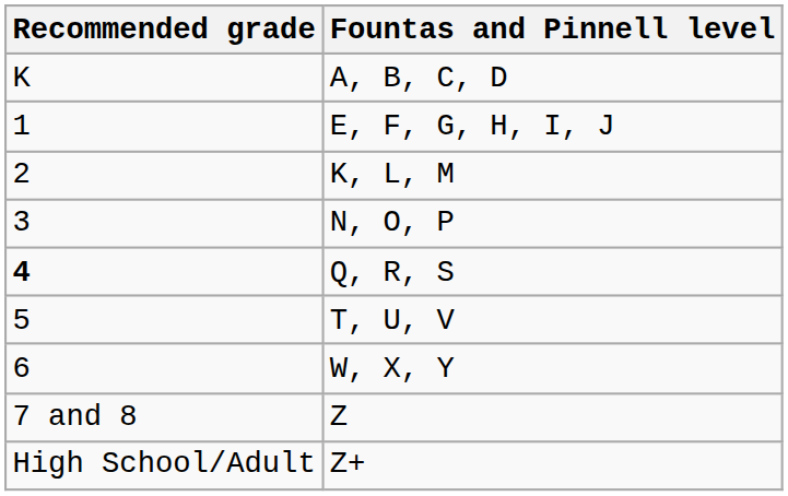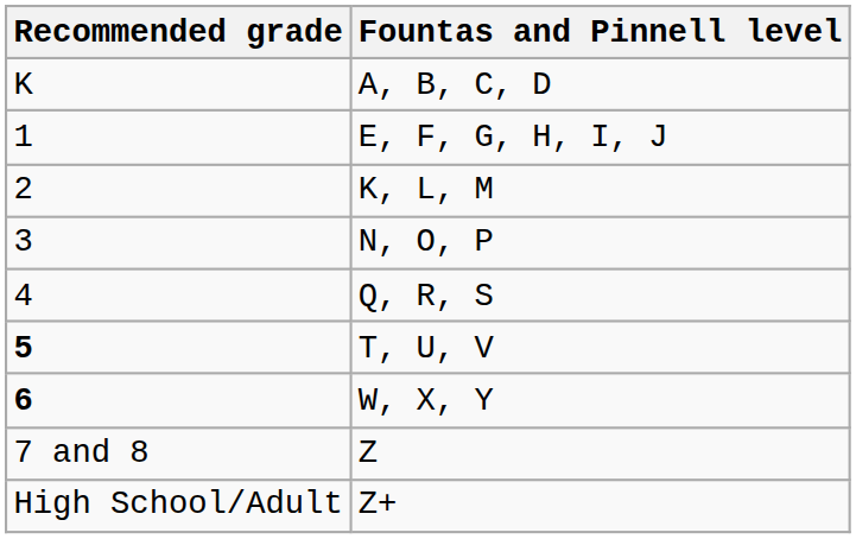Q, R, S | Recommended grade: bold -> normal
T, U, V | Recommended grade: normal -> bold
W, X, Y | Recommended grade: normal -> bold
